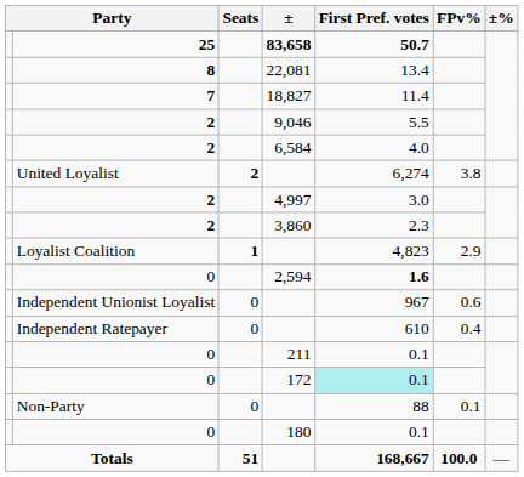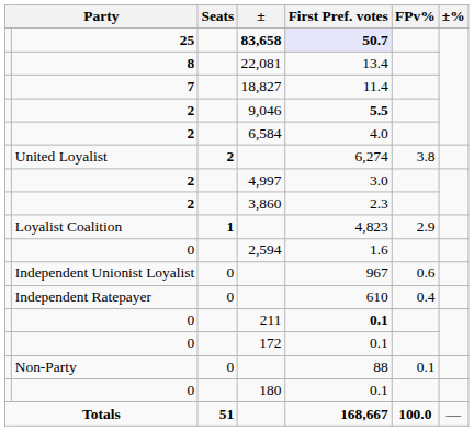83,658 | First Pref. votes: no background -> lavender background
9,046 | First Pref. votes: normal -> bold
2,594 | First Pref. votes: bold -> normal
211 | First Pref. votes: normal -> bold
172 | First Pref. votes: paleturquoise background -> no background
